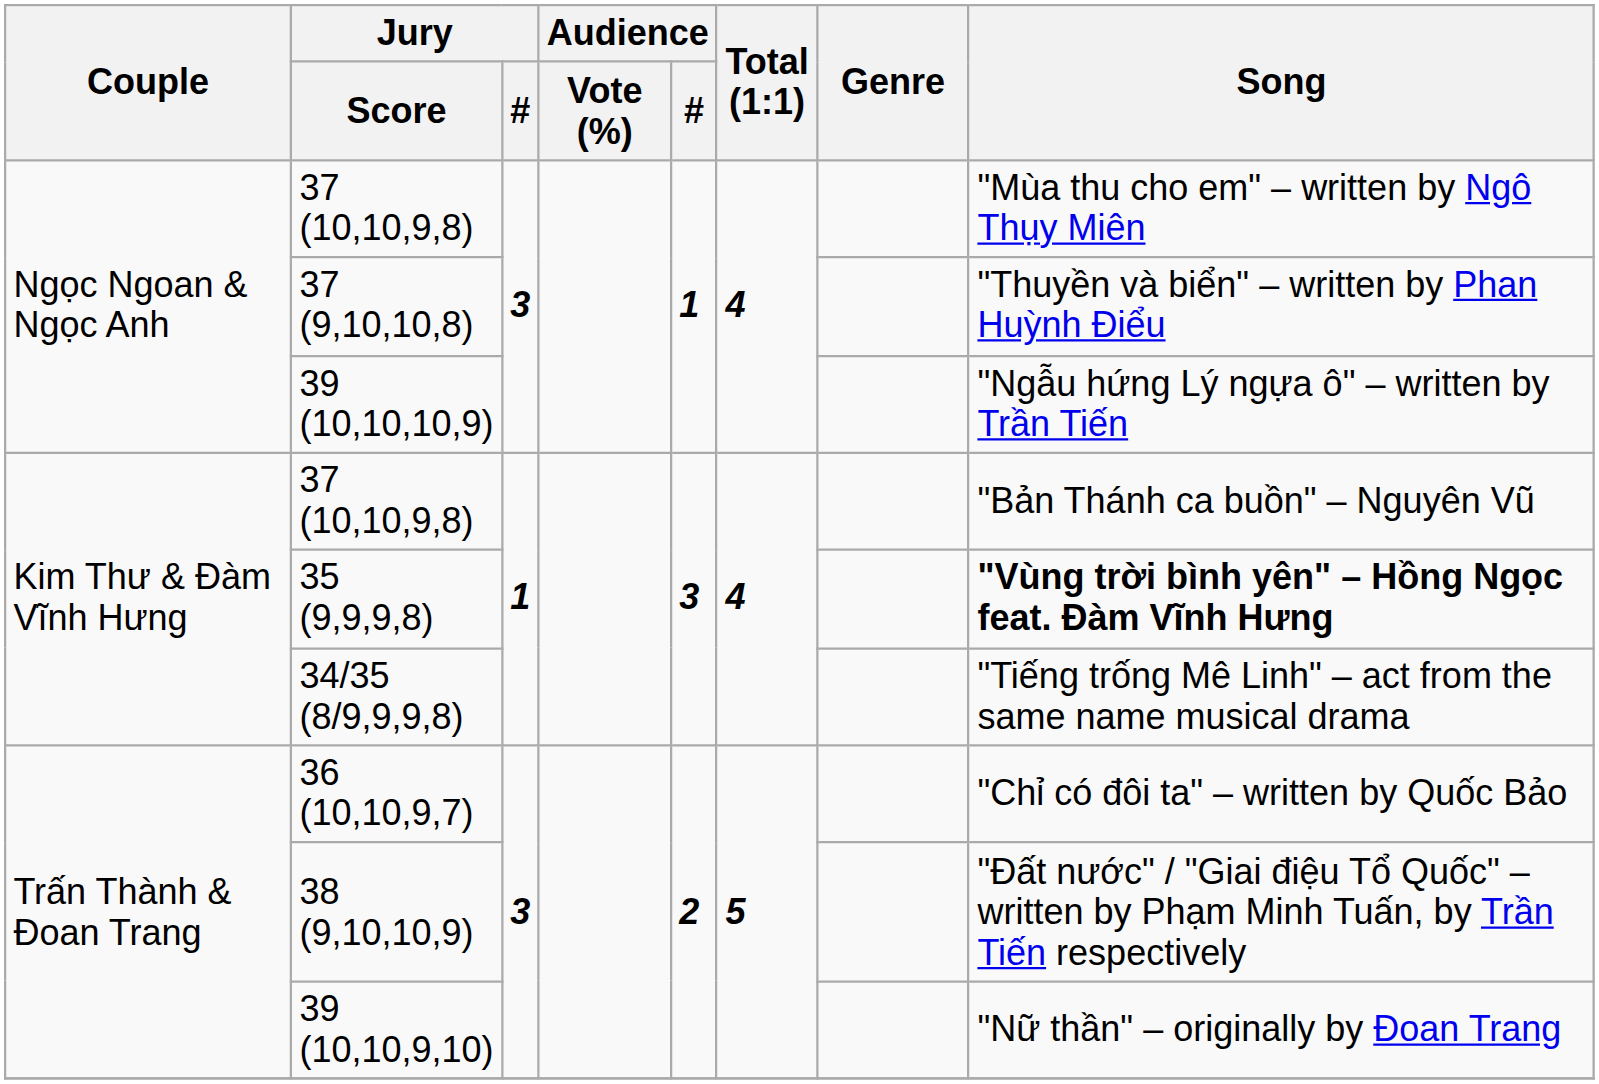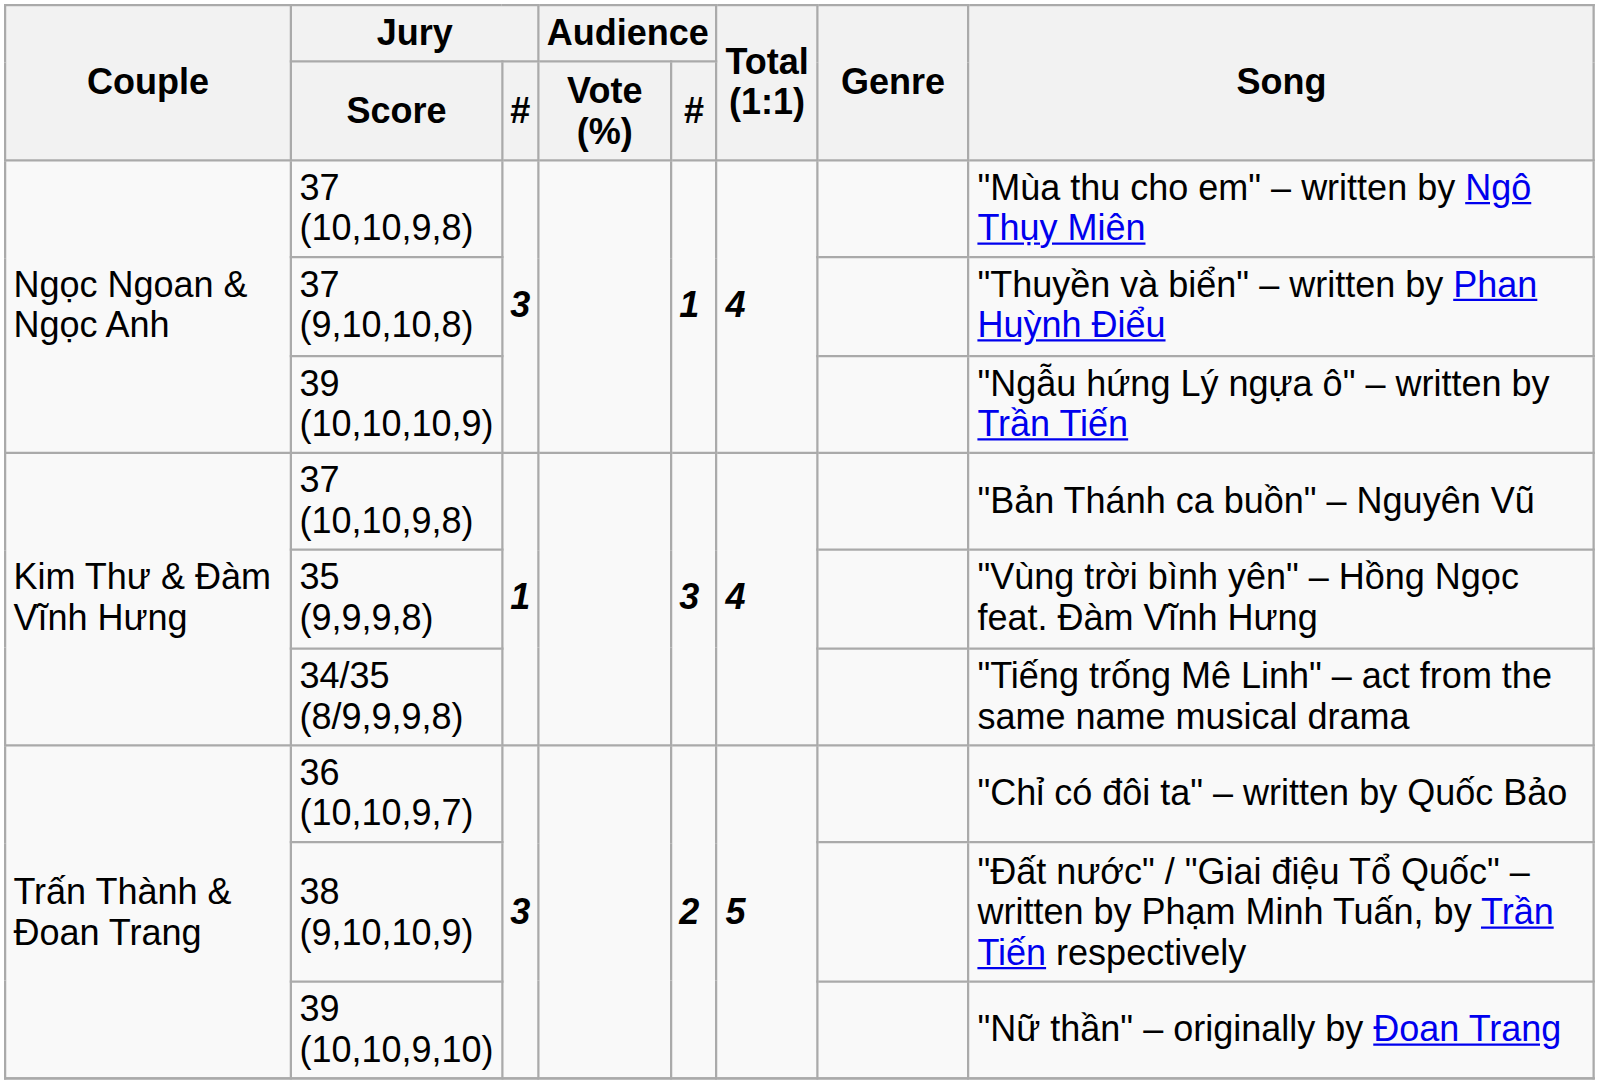35 (9,9,9,8) | Song: bold -> normal
